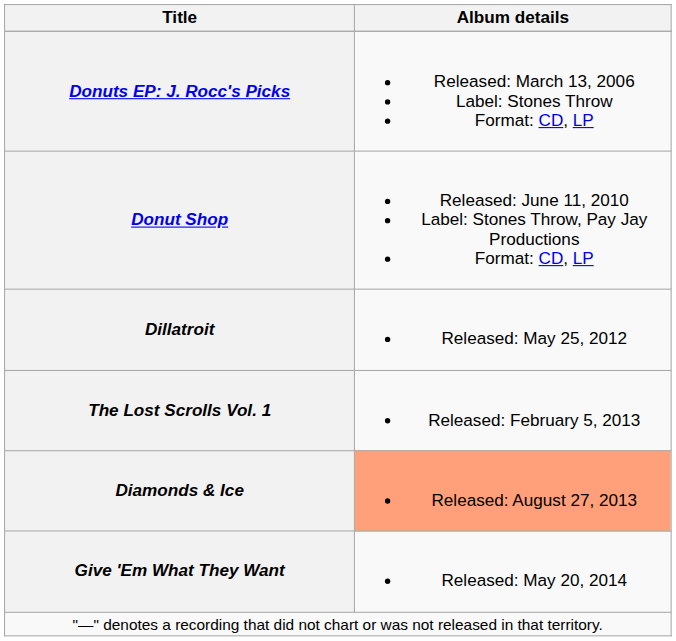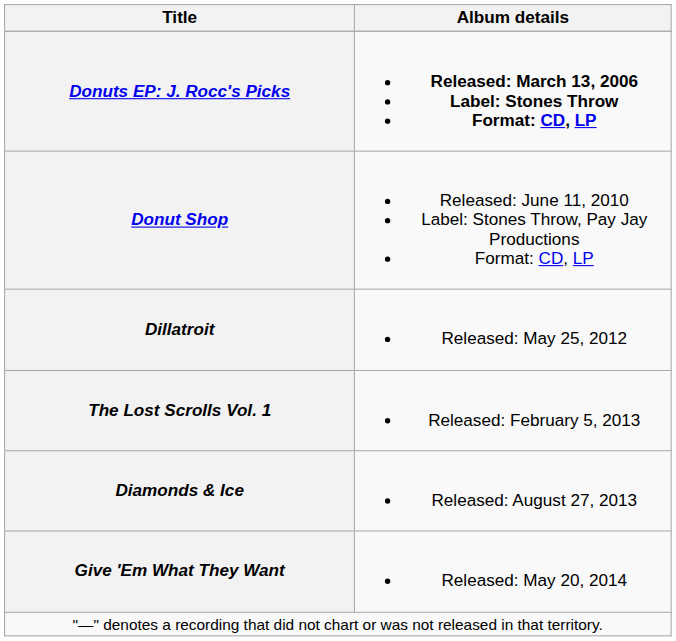Donuts EP: J. Rocc's Picks | Album details: normal -> bold
Diamonds & Ice | Album details: lightsalmon background -> no background
